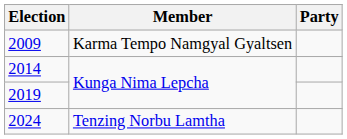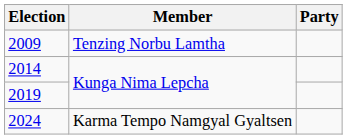2009 | Member: Karma Tempo Namgyal Gyaltsen -> Tenzing Norbu Lamtha
2024 | Member: Tenzing Norbu Lamtha -> Karma Tempo Namgyal Gyaltsen
